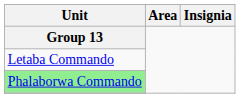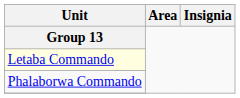Letaba Commando | Unit / Group 13: no background -> lightyellow background
Phalaborwa Commando | Unit / Group 13: lightgreen background -> no background
